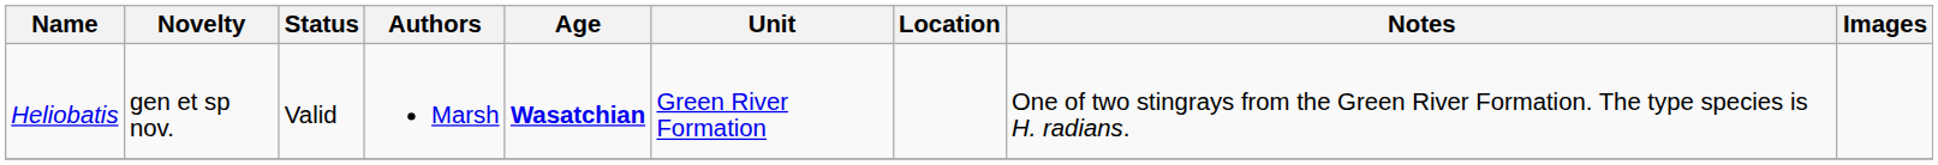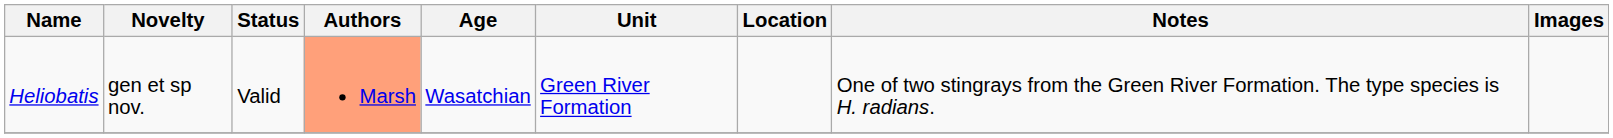Heliobatis | Authors: no background -> lightsalmon background
Heliobatis | Age: bold -> normal
